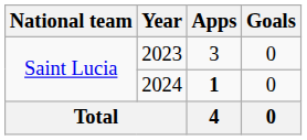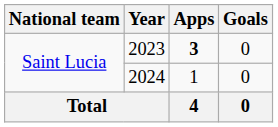2023 | Apps: normal -> bold
2024 | Apps: bold -> normal
